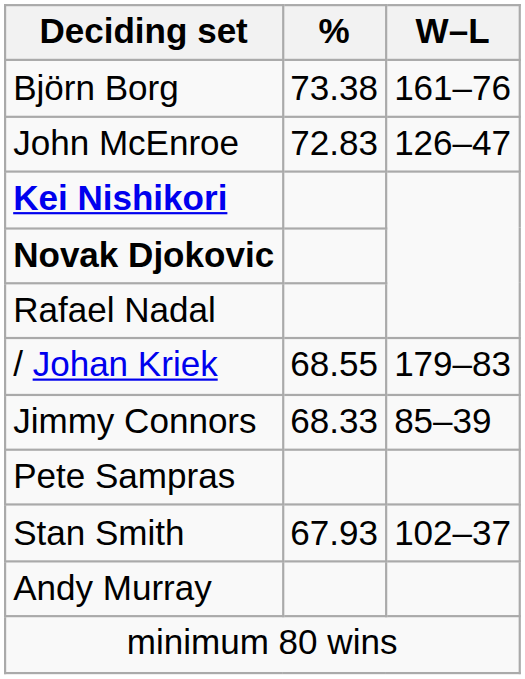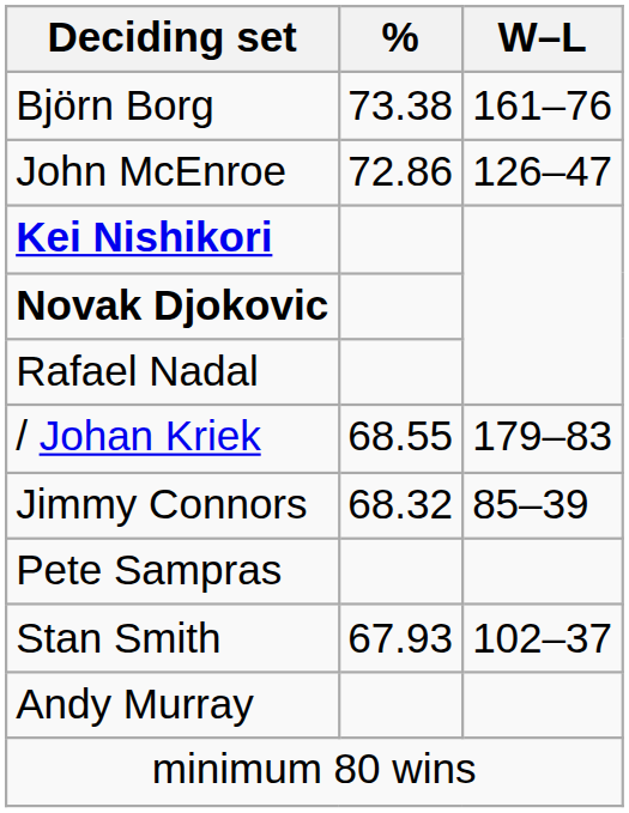John McEnroe | %: 72.83 -> 72.86
Jimmy Connors | %: 68.33 -> 68.32
